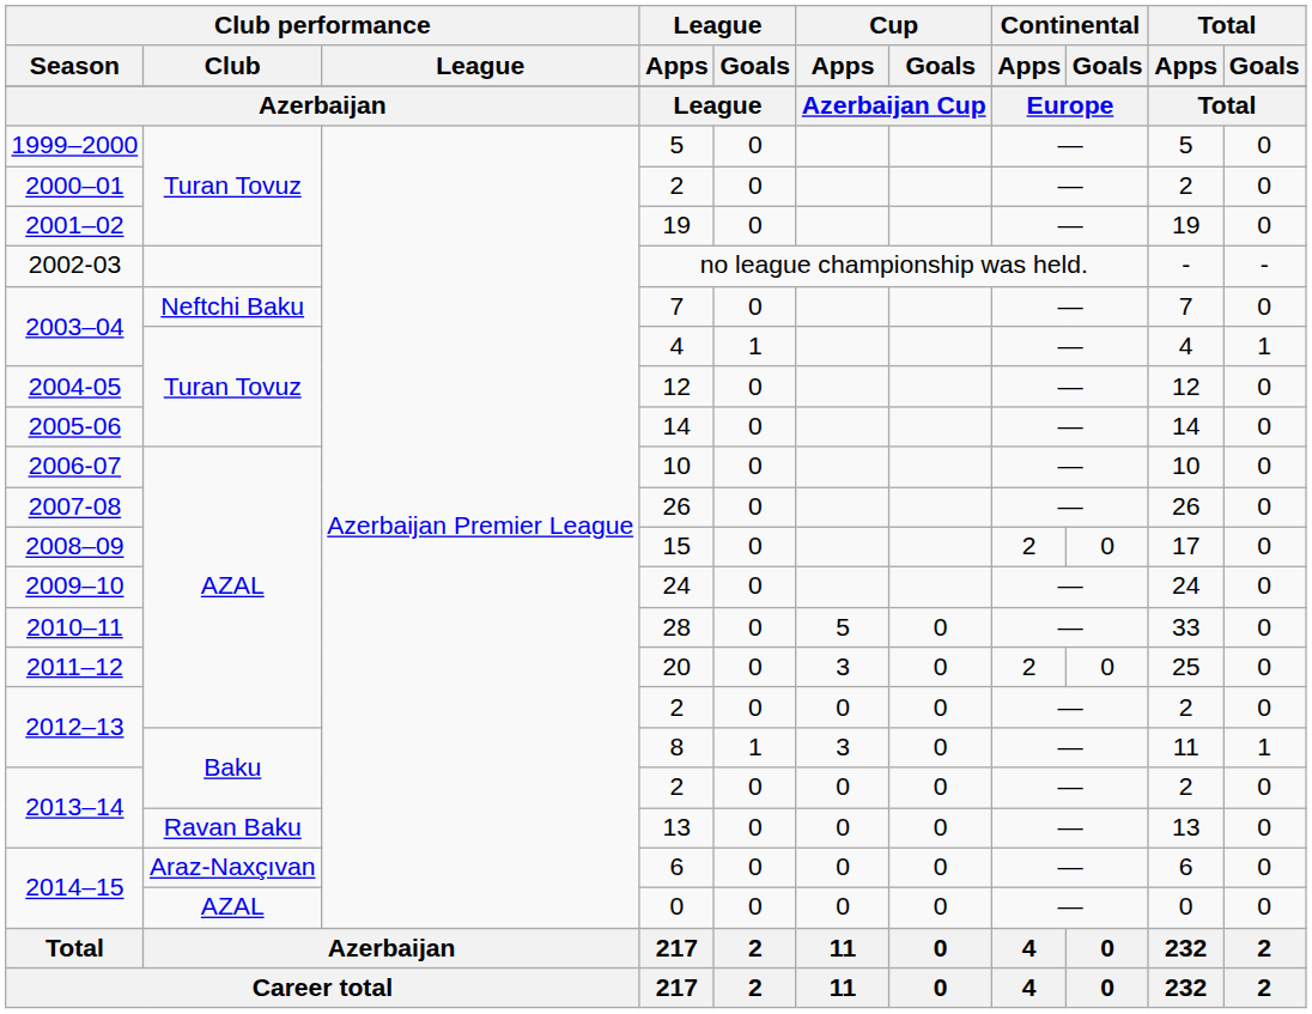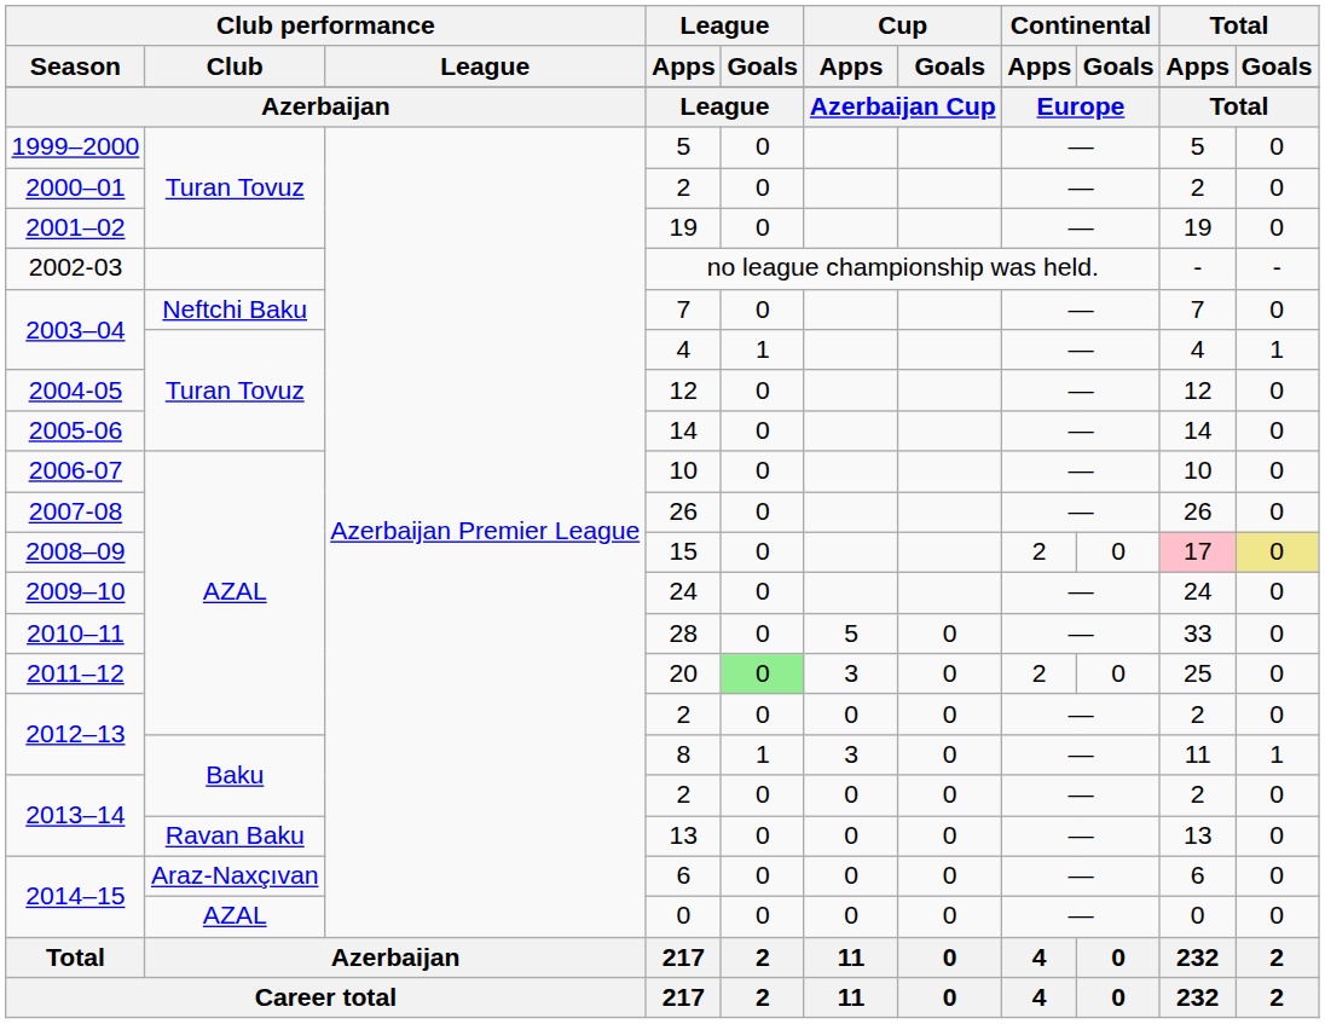15 | Total / Apps: no background -> pink background
15 | Total / Goals: no background -> khaki background
20 | League / Goals: no background -> lightgreen background
